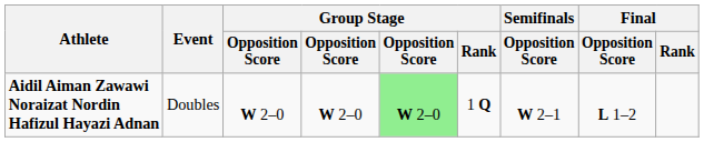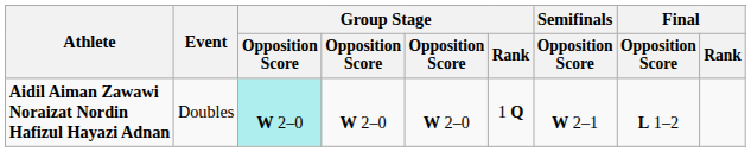Aidil Aiman Zawawi Noraizat Nordin Hafizul Hayazi Adnan | column 3: no background -> paleturquoise background
Aidil Aiman Zawawi Noraizat Nordin Hafizul Hayazi Adnan | column 5: lightgreen background -> no background
